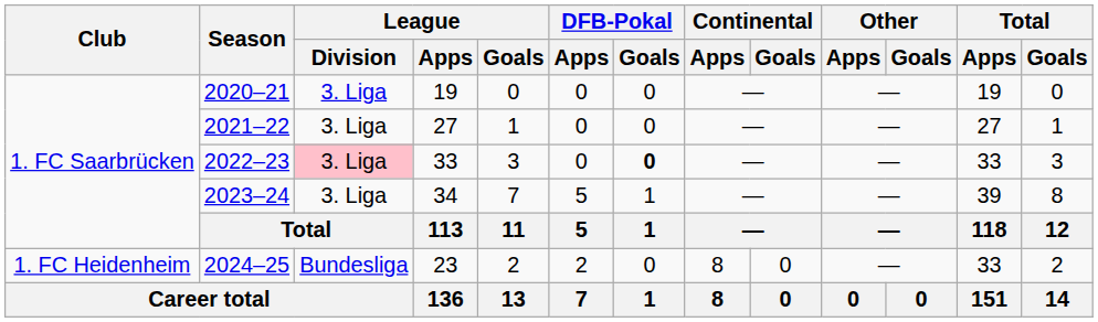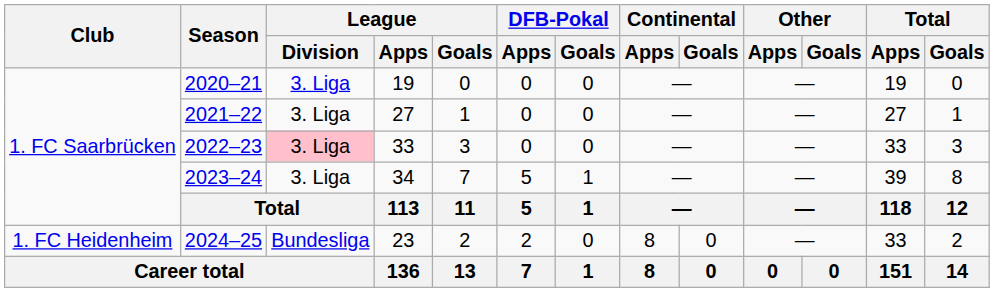2022–23 | DFB-Pokal / Goals: bold -> normal
